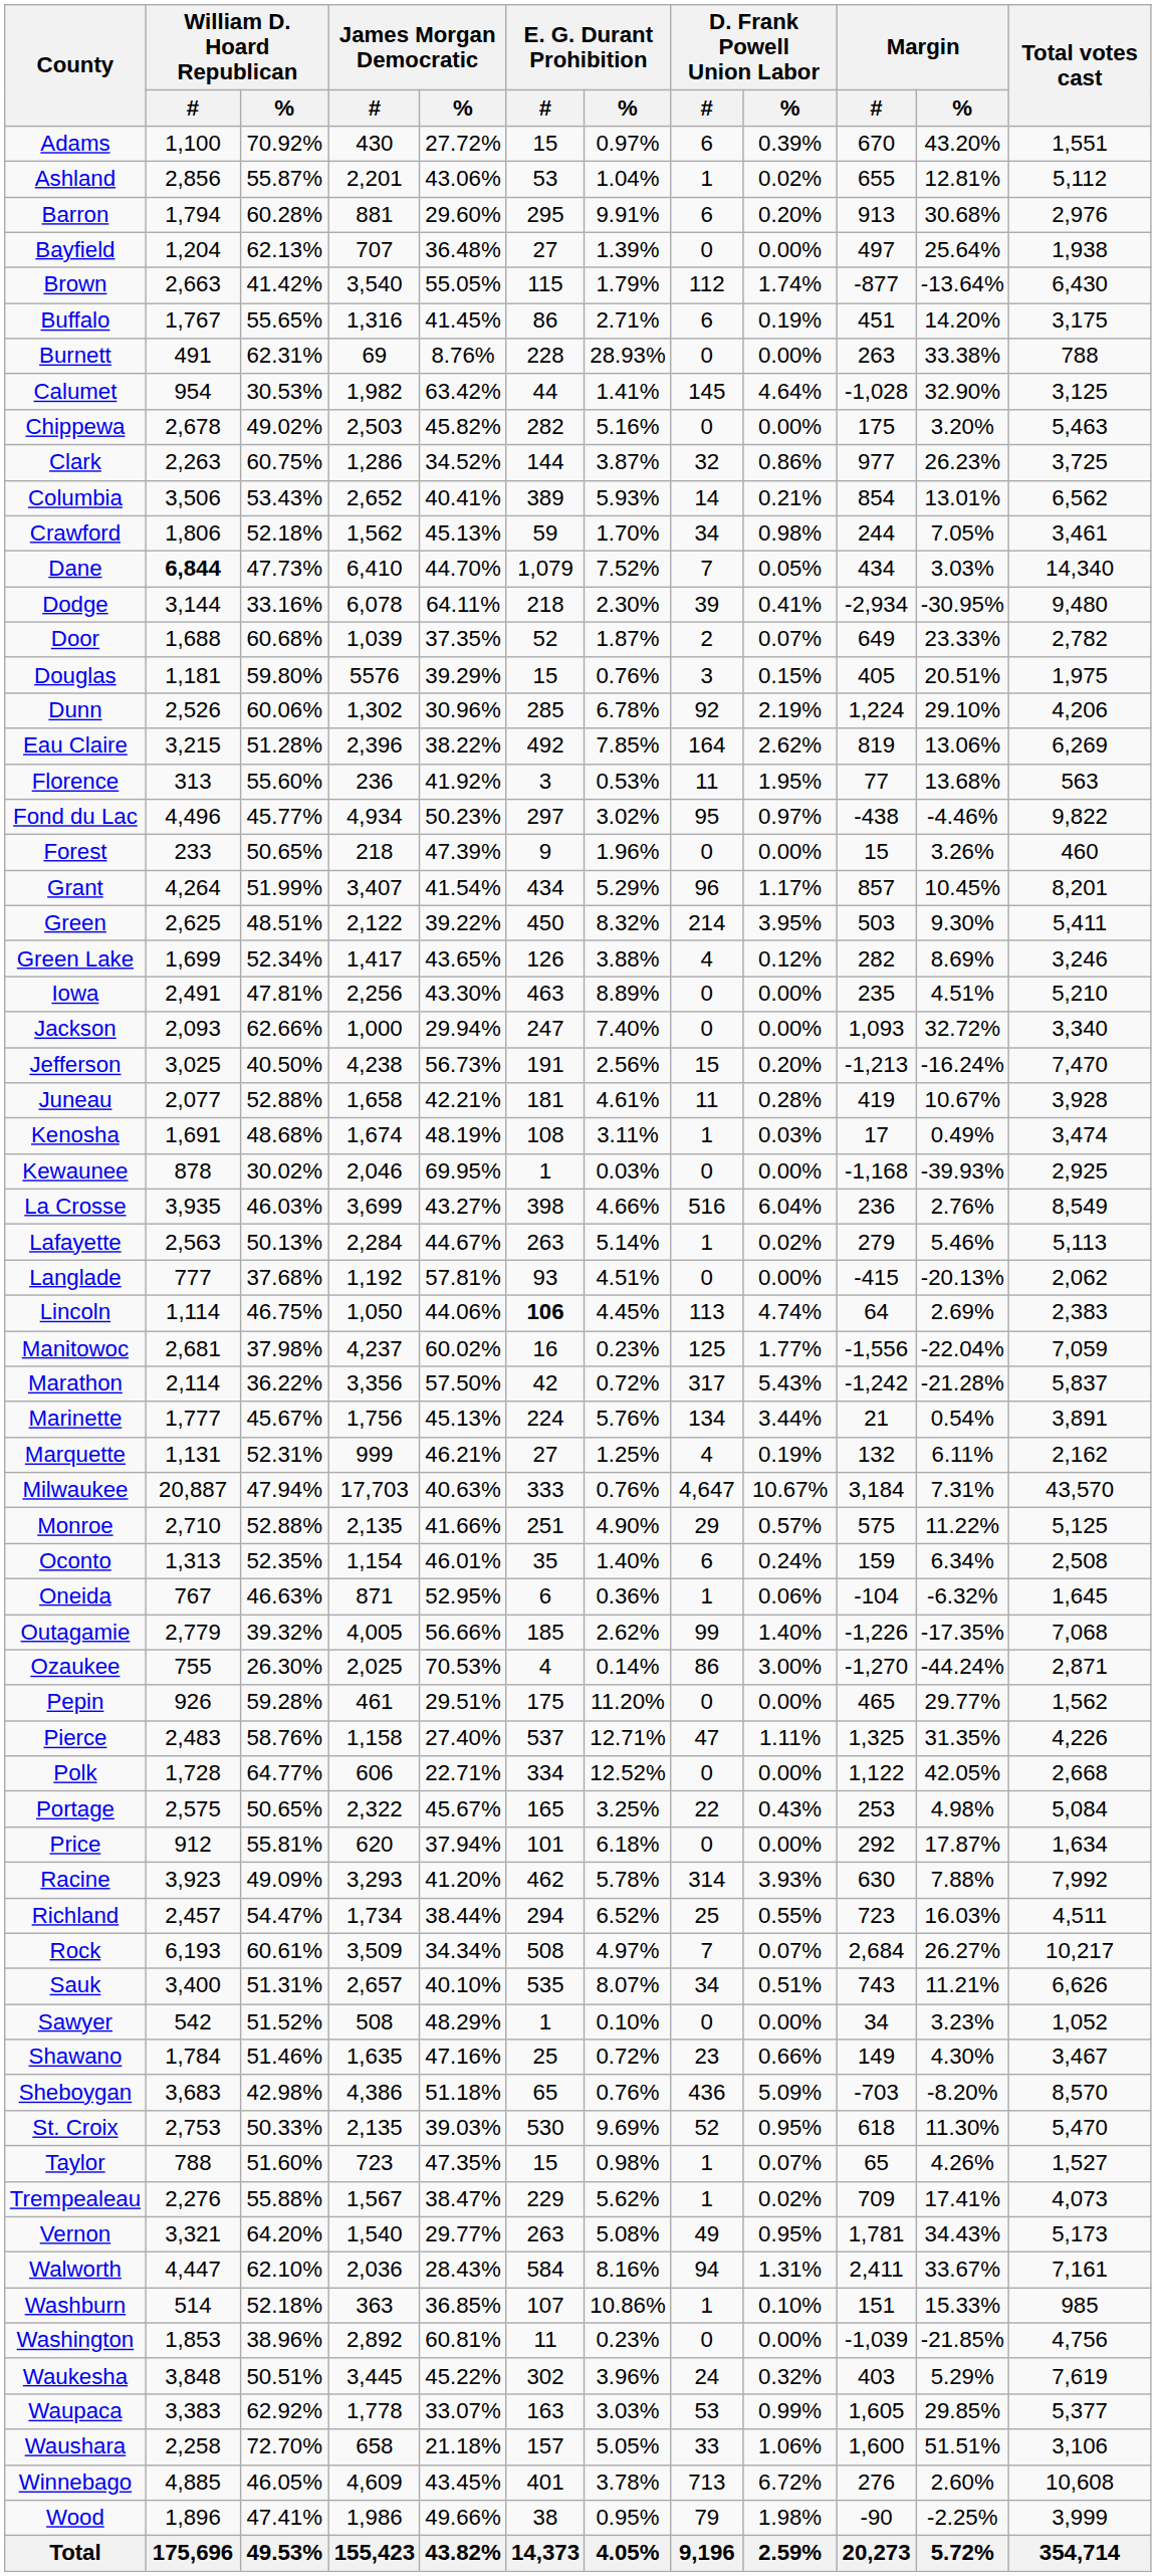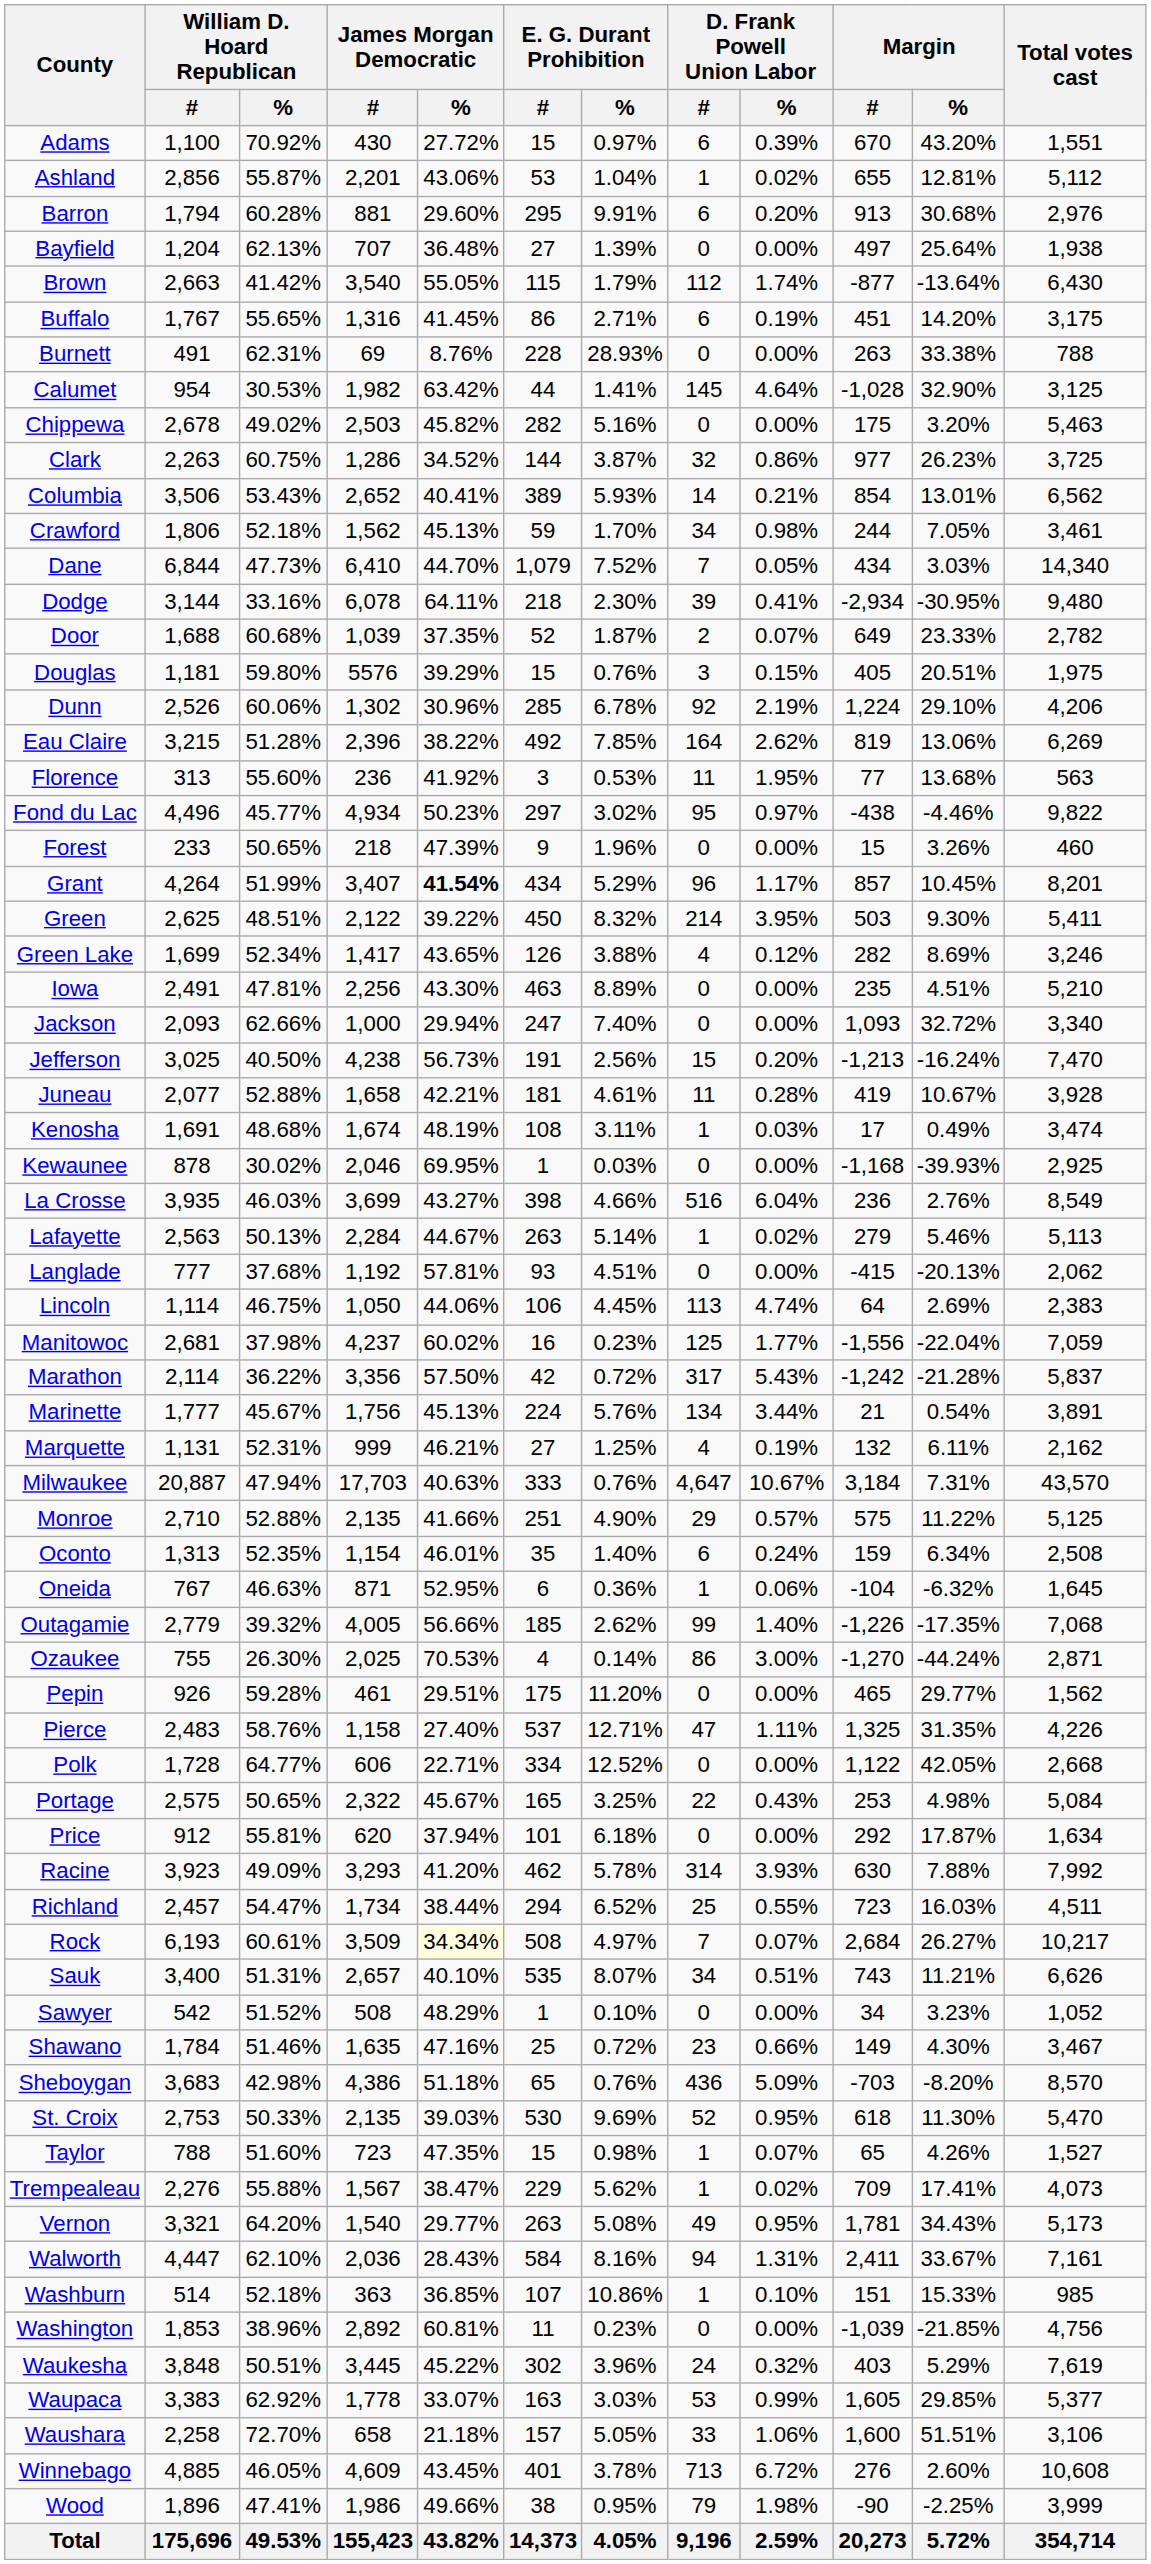Dane | William D. Hoard Republican / #: bold -> normal
Grant | James Morgan Democratic / %: normal -> bold
Lincoln | E. G. Durant Prohibition / #: bold -> normal
Rock | James Morgan Democratic / %: no background -> lightyellow background
